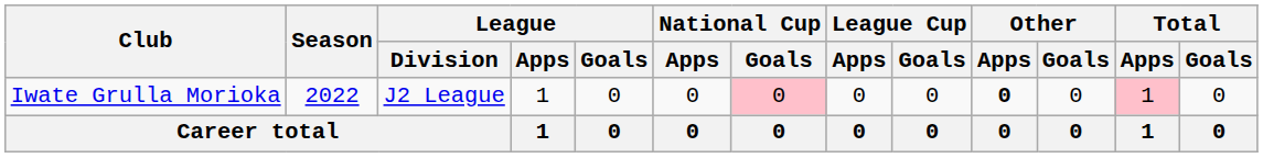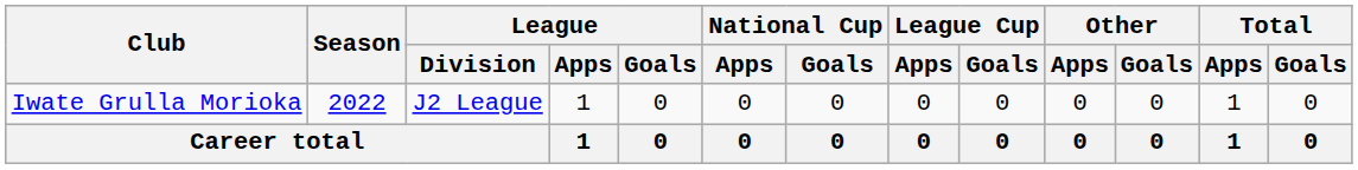Iwate Grulla Morioka | National Cup / Goals: pink background -> no background
Iwate Grulla Morioka | Other / Apps: bold -> normal
Iwate Grulla Morioka | Total / Apps: pink background -> no background
